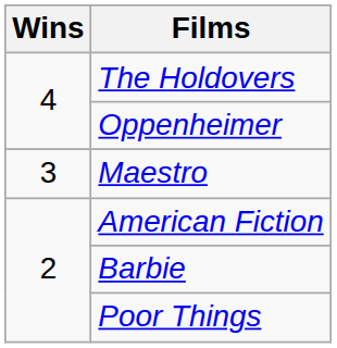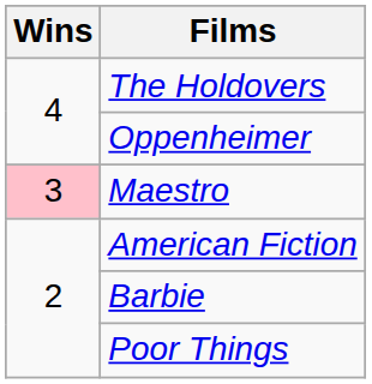Maestro | Wins: no background -> pink background
